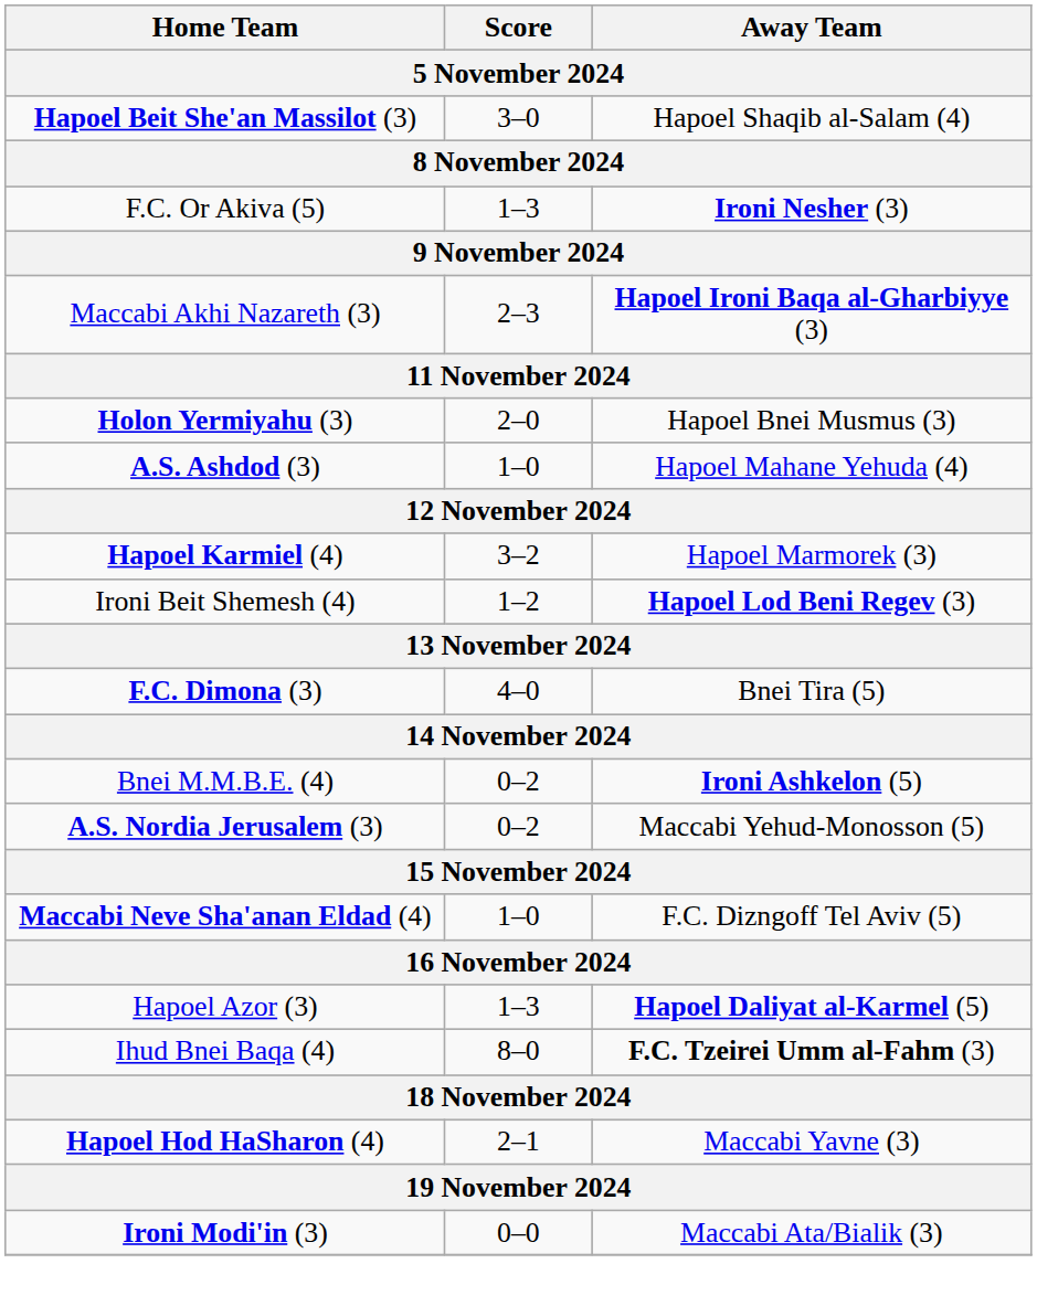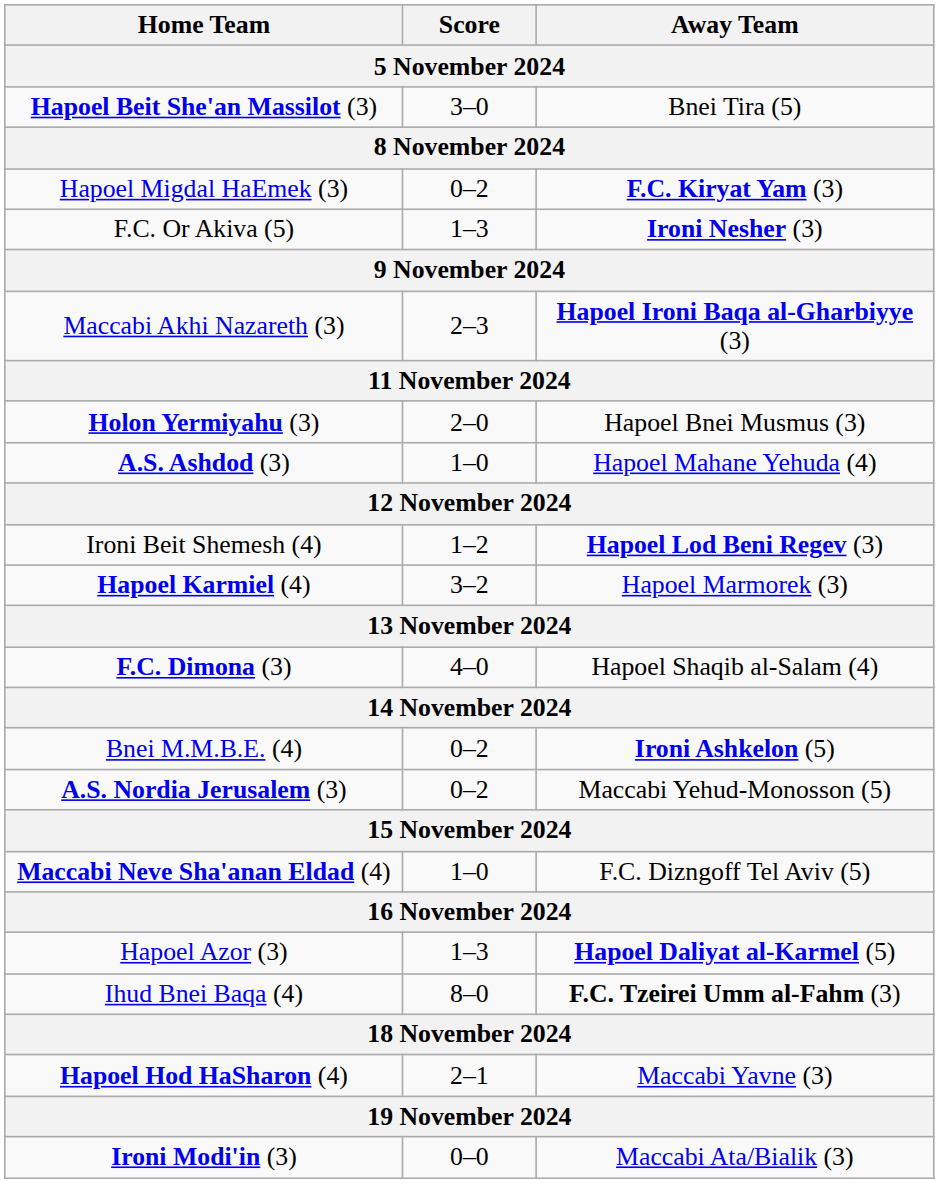Hapoel Beit She'an Massilot (3) | Away Team: Hapoel Shaqib al-Salam (4) -> Bnei Tira (5)
+ row: Hapoel Migdal HaEmek (3) | 0–2 | F.C. Kiryat Yam (3)
rows swapped: Ironi Beit Shemesh (4) <-> Hapoel Karmiel (4)
F.C. Dimona (3) | Away Team: Bnei Tira (5) -> Hapoel Shaqib al-Salam (4)
